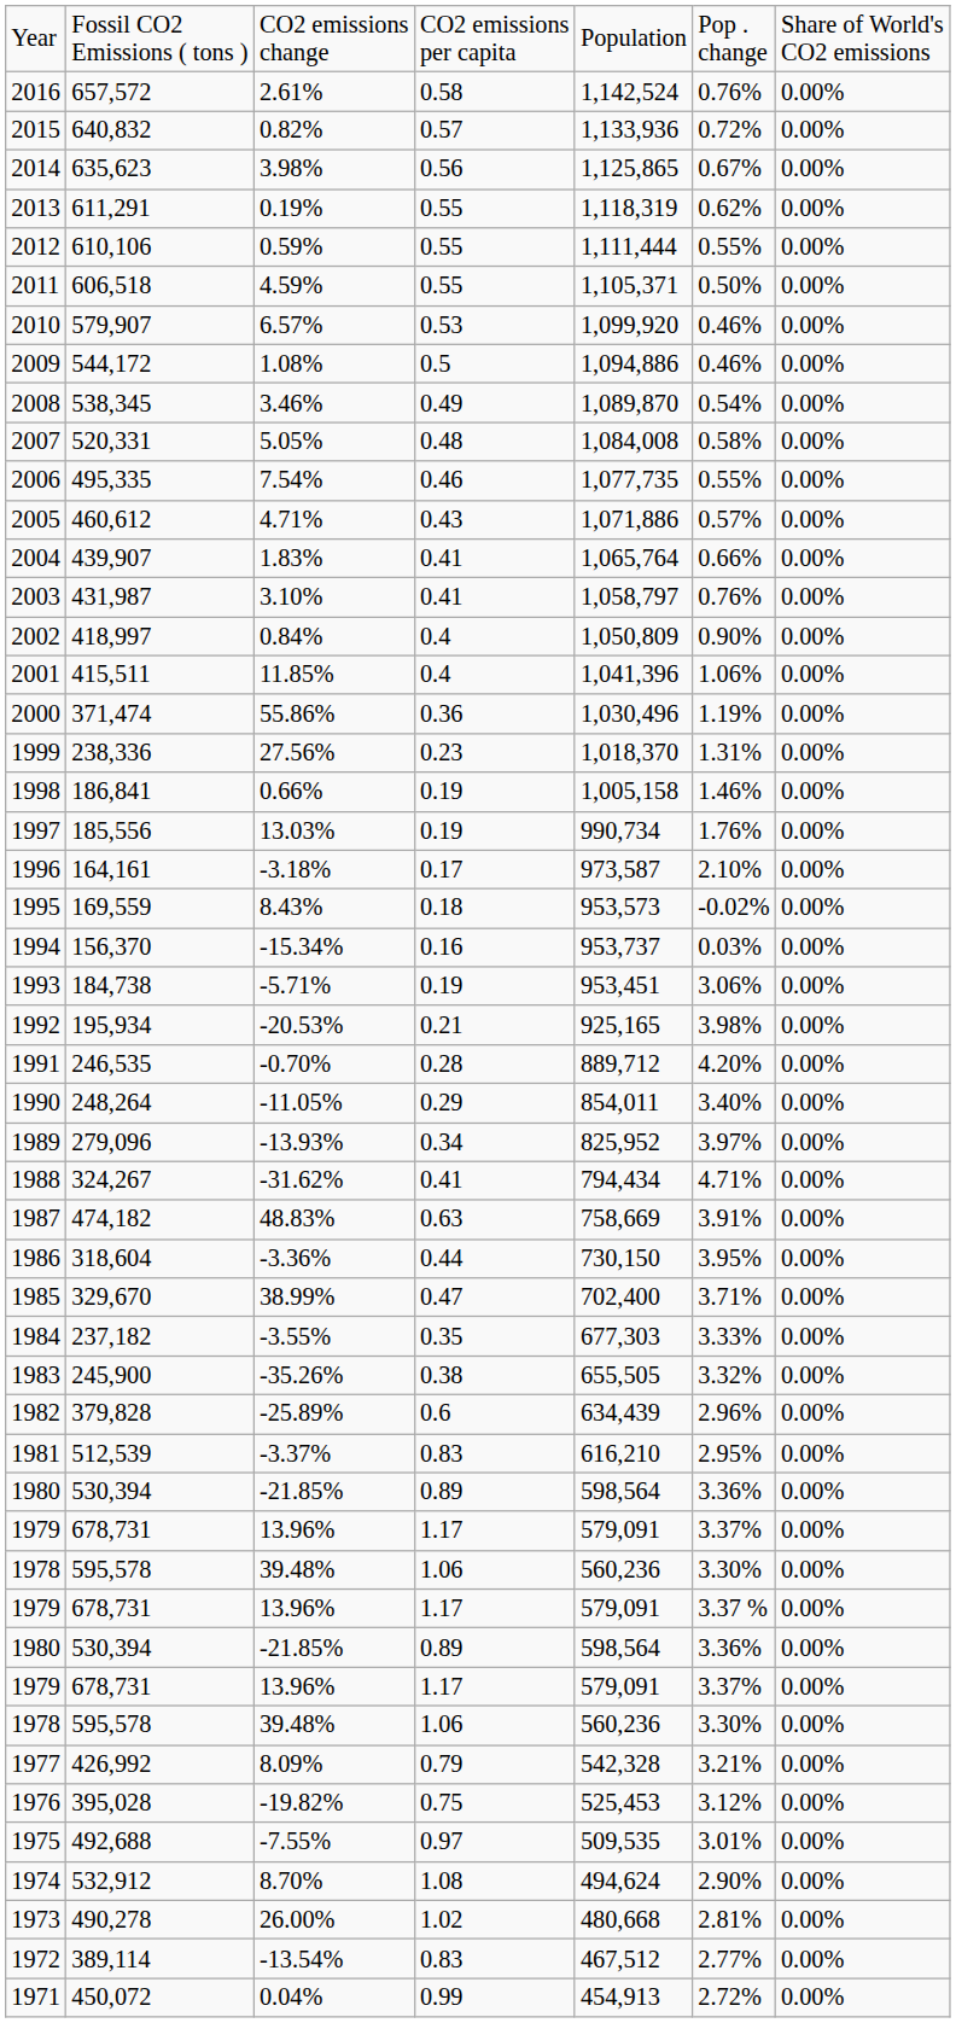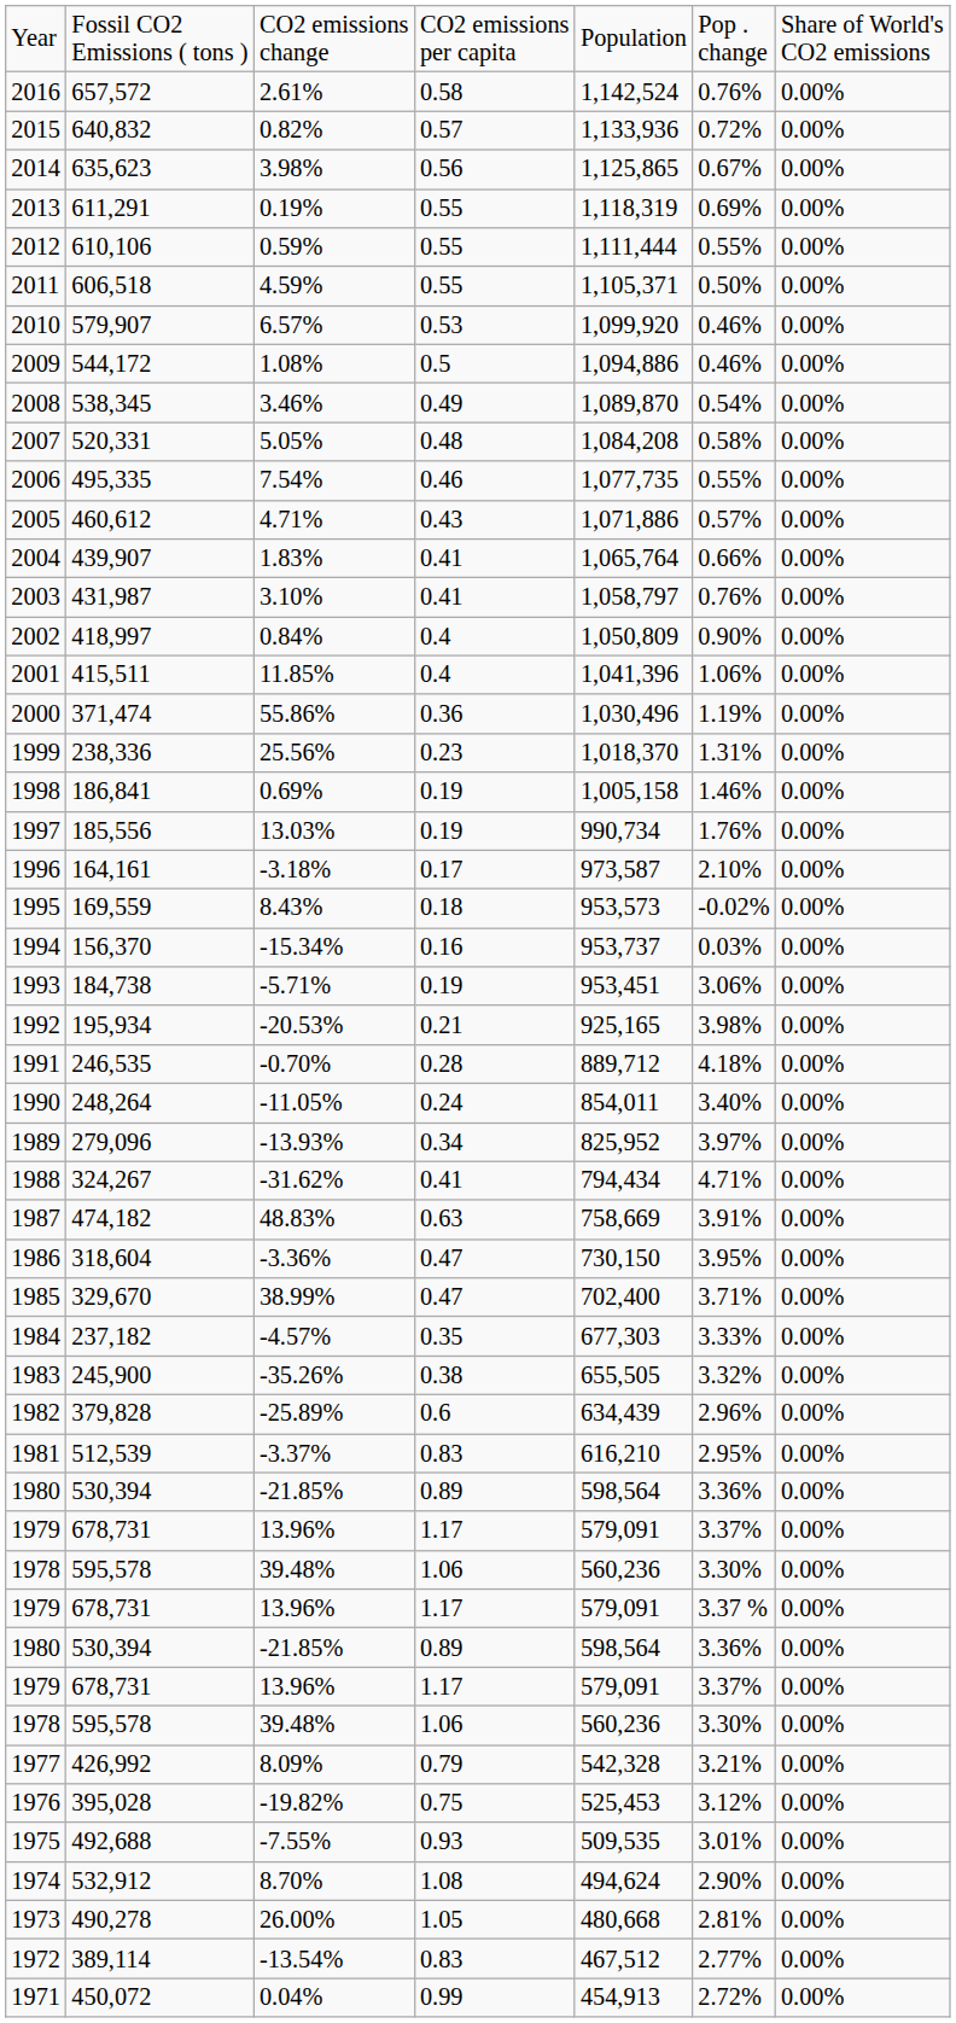2013 | column 6: 0.62% -> 0.69%
2007 | column 5: 1,084,008 -> 1,084,208
1999 | column 3: 27.56% -> 25.56%
1998 | column 3: 0.66% -> 0.69%
1991 | column 6: 4.20% -> 4.18%
1990 | column 4: 0.29 -> 0.24
1986 | column 4: 0.44 -> 0.47
1984 | column 3: -3.55% -> -4.57%
1975 | column 4: 0.97 -> 0.93
1973 | column 4: 1.02 -> 1.05
